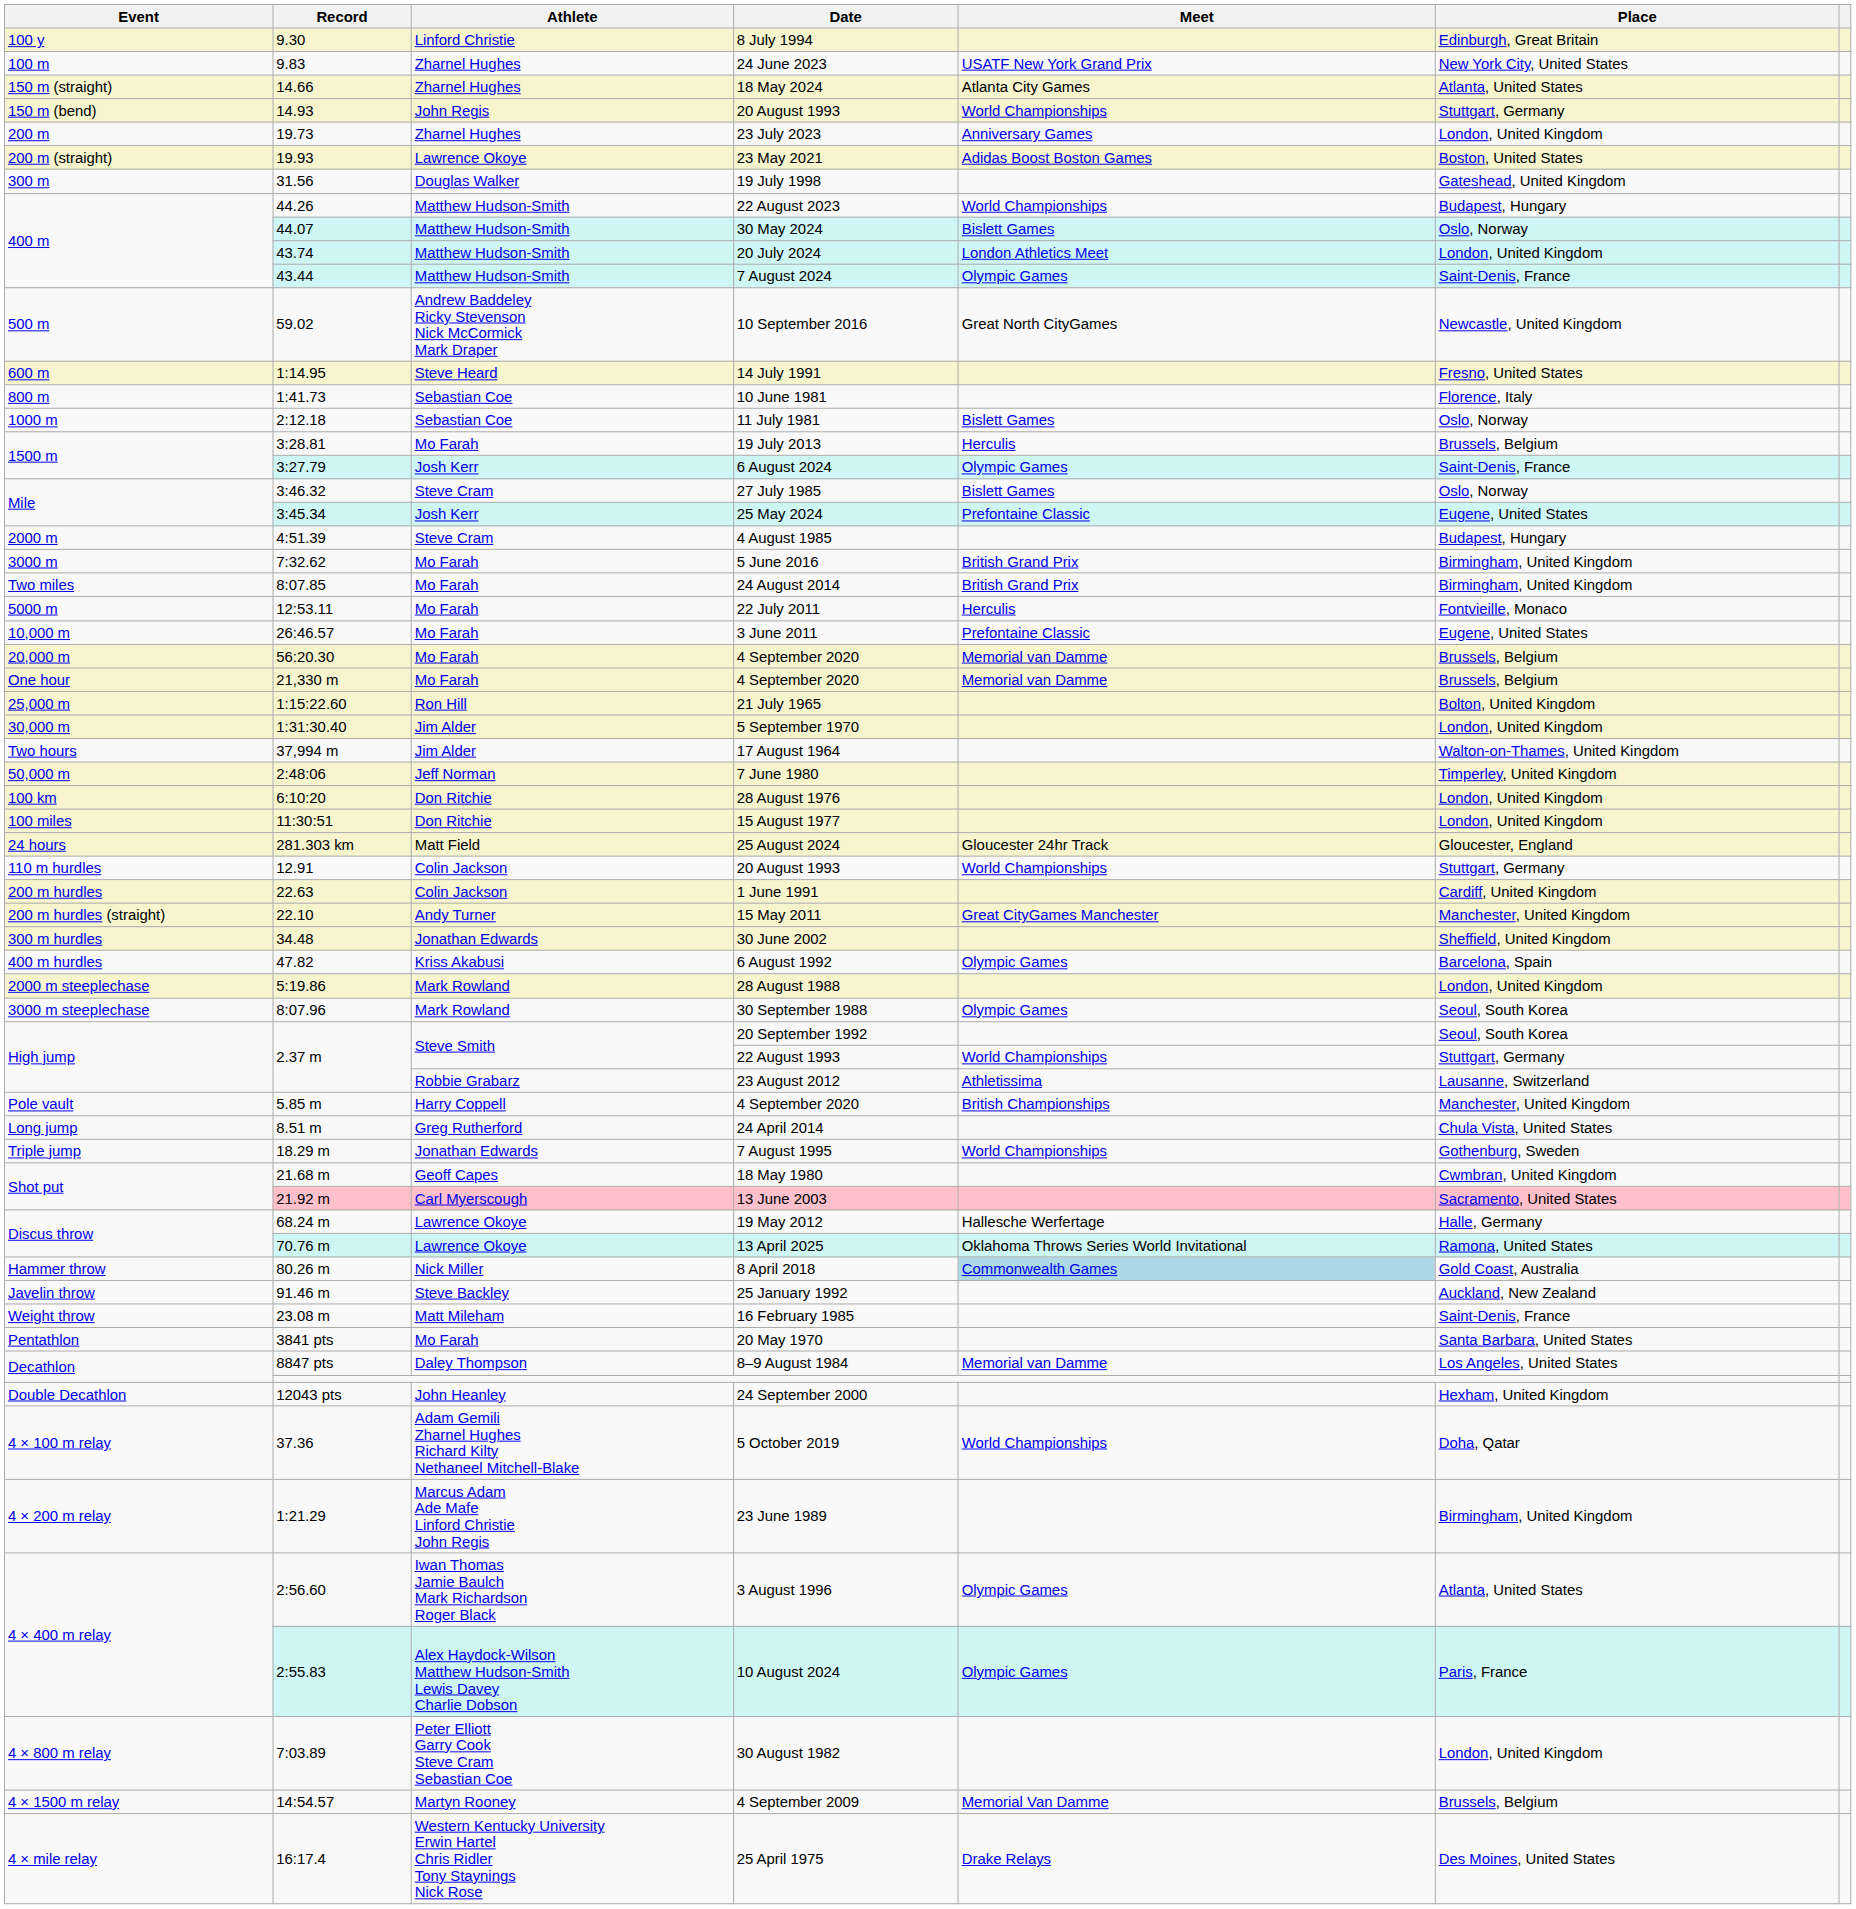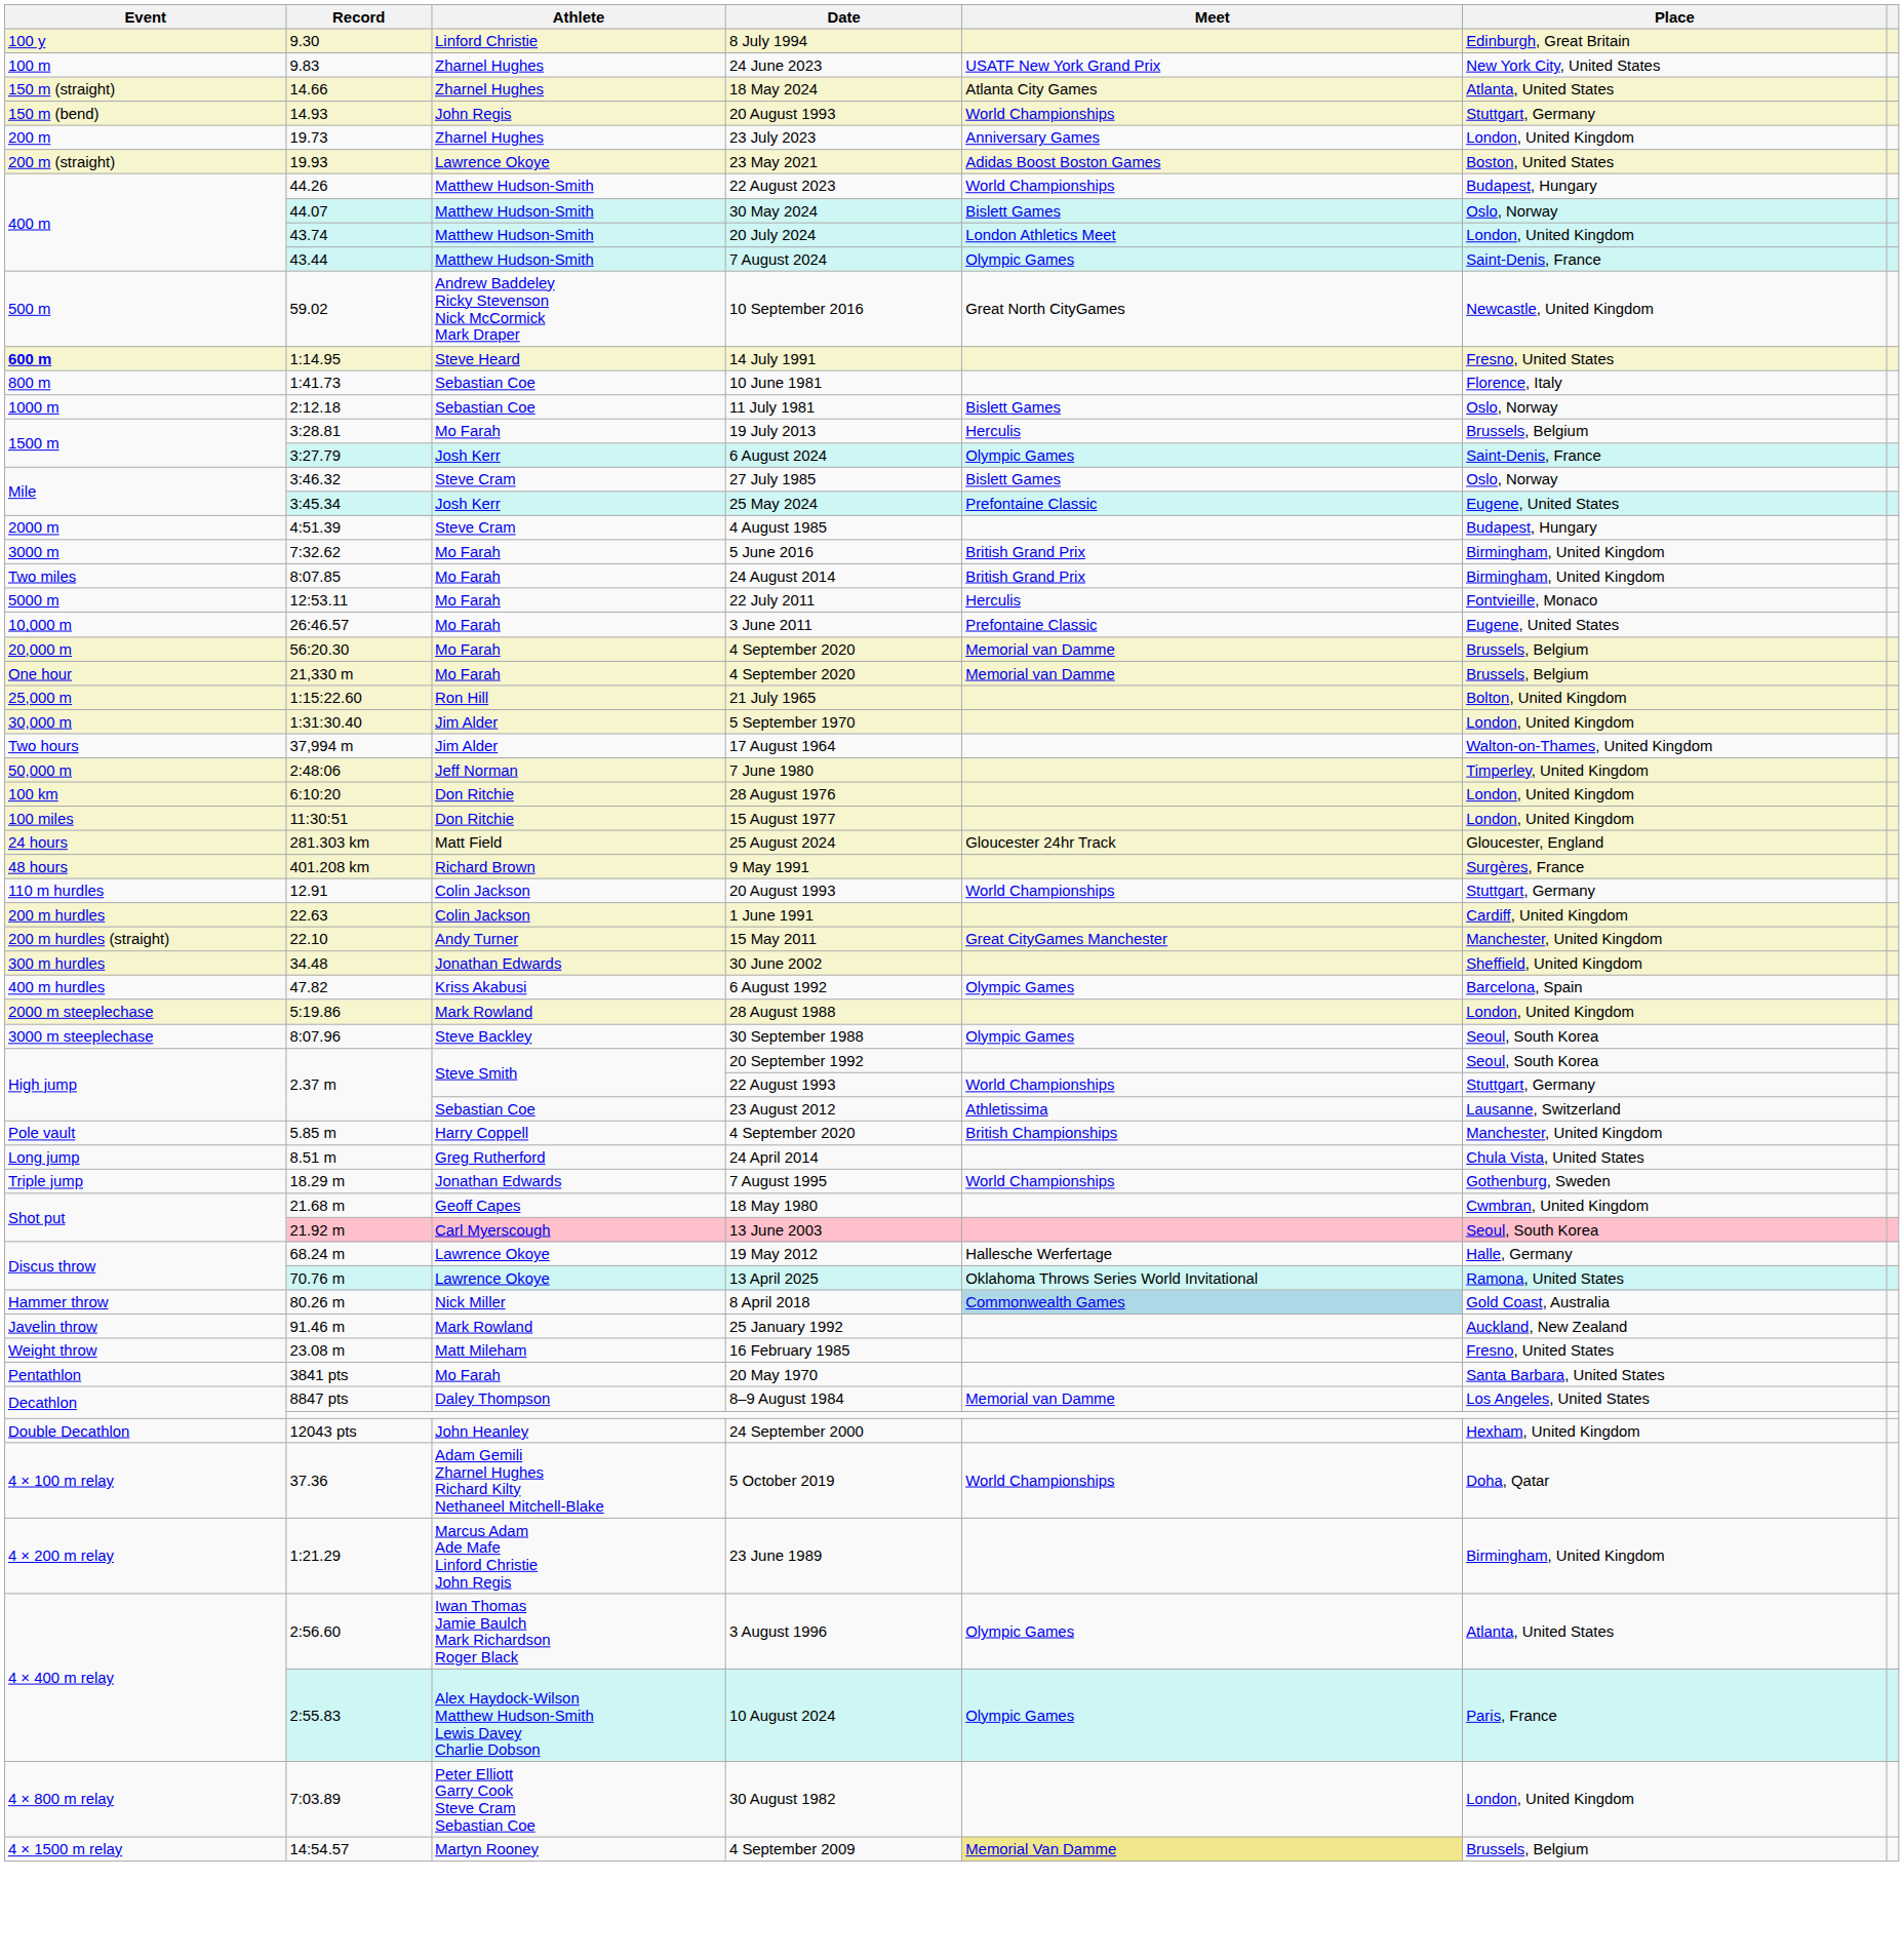- row: 300 m | 31.56 | Douglas Walker | 19 July 1998 | Gateshead, United Kingdom
14 July 1991 | Event: normal -> bold
+ row: 48 hours | 401.208 km | Richard Brown | 9 May 1991 | Surgères, France
30 September 1988 | Athlete: Mark Rowland -> Steve Backley
23 August 2012 | Athlete: Robbie Grabarz -> Sebastian Coe
13 June 2003 | Place: Sacramento, United States -> Seoul, South Korea
25 January 1992 | Athlete: Steve Backley -> Mark Rowland
16 February 1985 | Place: Saint-Denis, France -> Fresno, United States
4 September 2009 | Meet: no background -> khaki background
- row: 4 × mile relay | 16:17.4 | Western Kentucky University Erwin Hartel Chris Ridler Tony Staynings Nick Rose | 25 April 1975 | Drake Relays | Des Moines, United States
